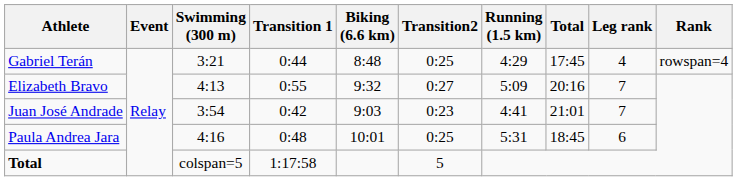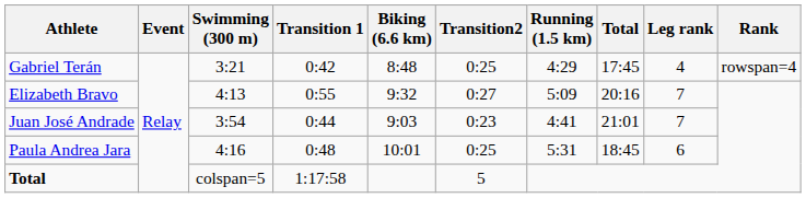Gabriel Terán | Transition 1: 0:44 -> 0:42
Juan José Andrade | Transition 1: 0:42 -> 0:44
